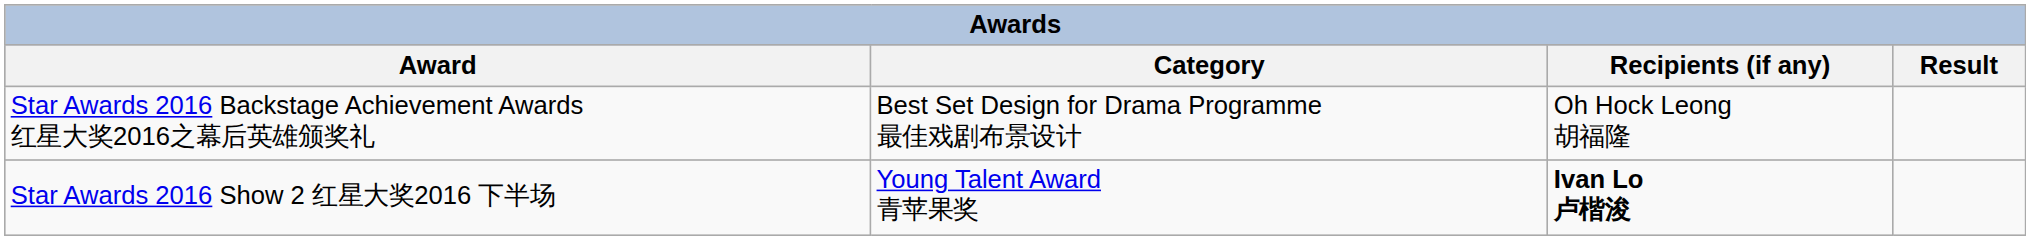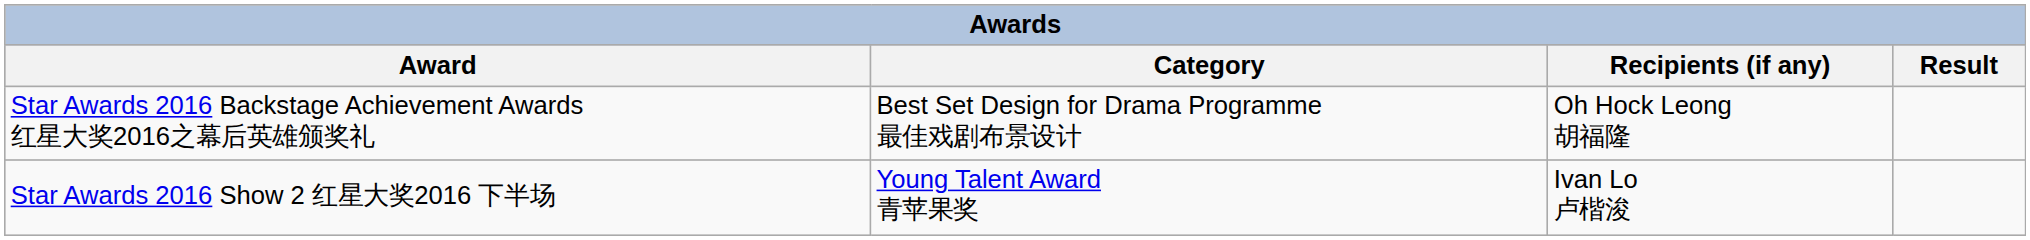Star Awards 2016 Show 2 红星大奖2016 下半场 | Recipients (if any): bold -> normal
